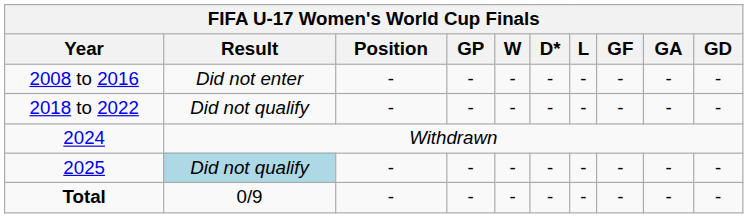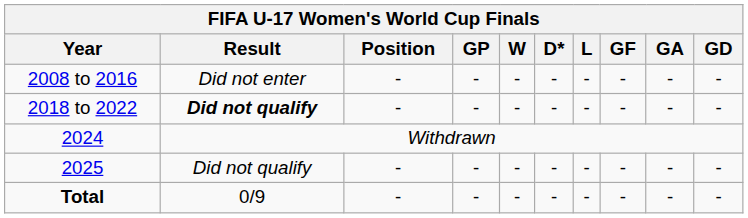2018 to 2022 | Result: normal -> bold
2025 | Result: lightblue background -> no background
